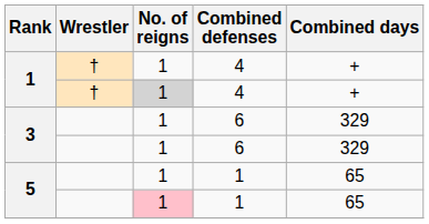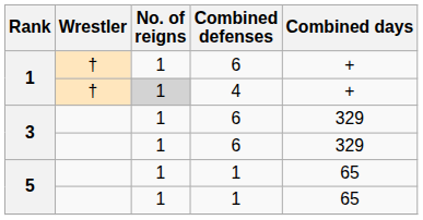row 2 | Combined defenses: 4 -> 6
row 7 | No. of reigns: pink background -> no background
